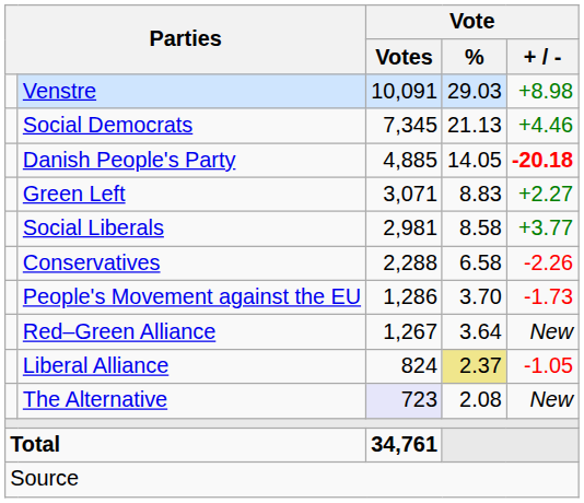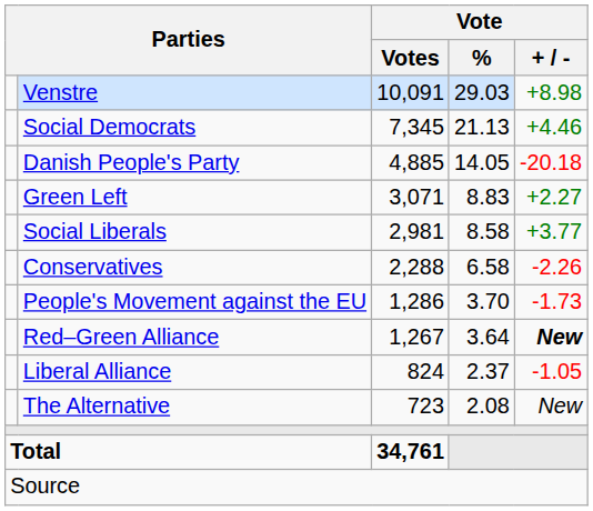Danish People's Party | Vote / + / -: bold -> normal
Red–Green Alliance | Vote / + / -: normal -> bold
Liberal Alliance | Vote / %: khaki background -> no background
The Alternative | Vote / Votes: lavender background -> no background
